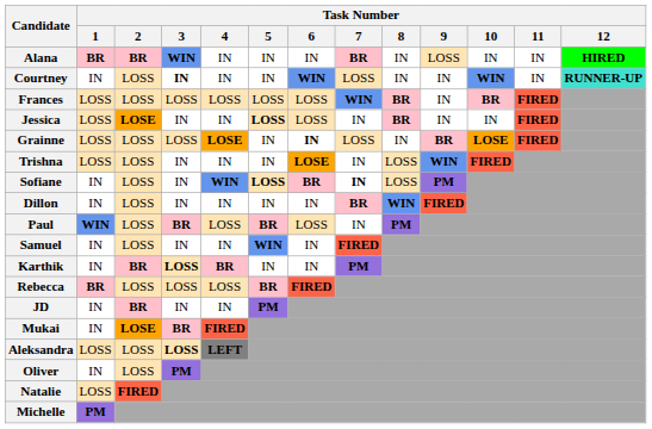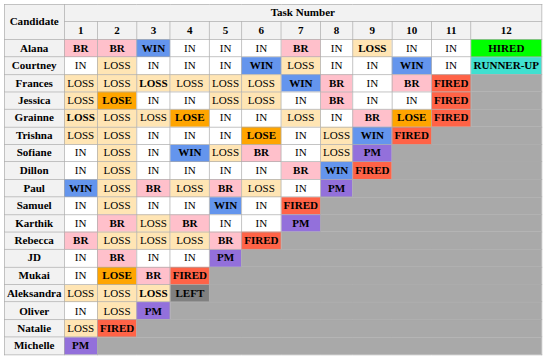Alana | Task Number / 9: normal -> bold
Courtney | Task Number / 3: bold -> normal
Frances | Task Number / 3: normal -> bold
Jessica | Task Number / 5: bold -> normal
Grainne | Task Number / 1: normal -> bold
Grainne | Task Number / 6: bold -> normal
Sofiane | Task Number / 5: bold -> normal
Sofiane | Task Number / 7: bold -> normal
Karthik | Task Number / 3: bold -> normal
